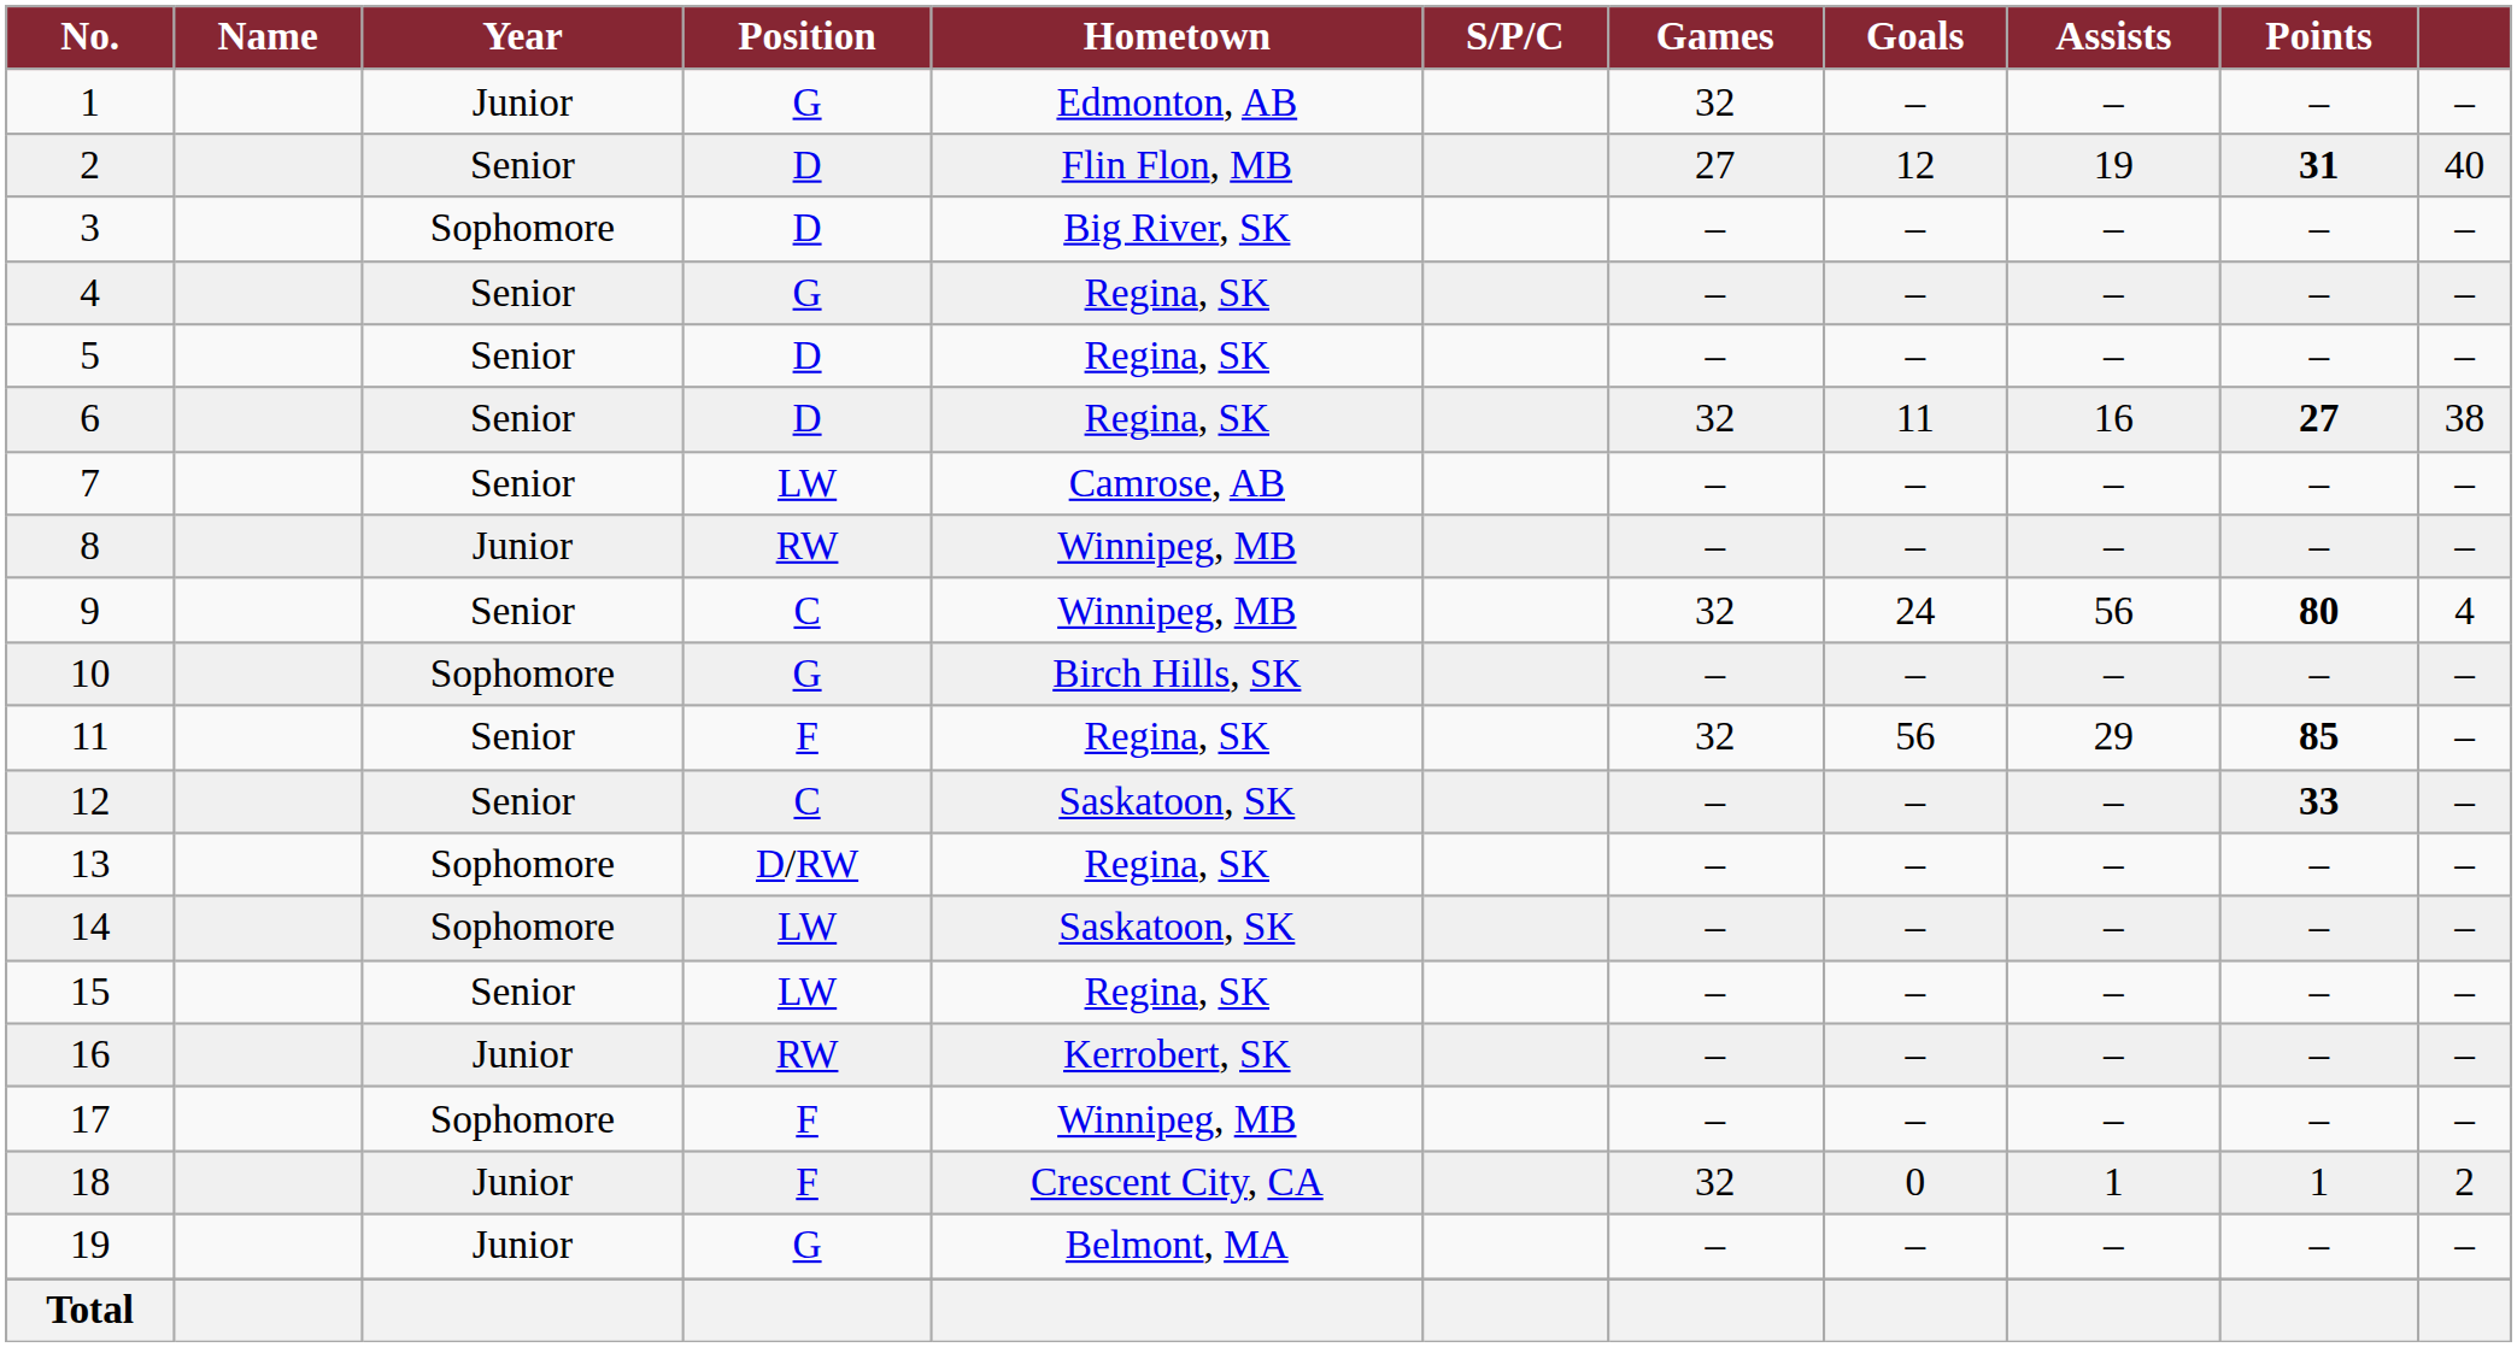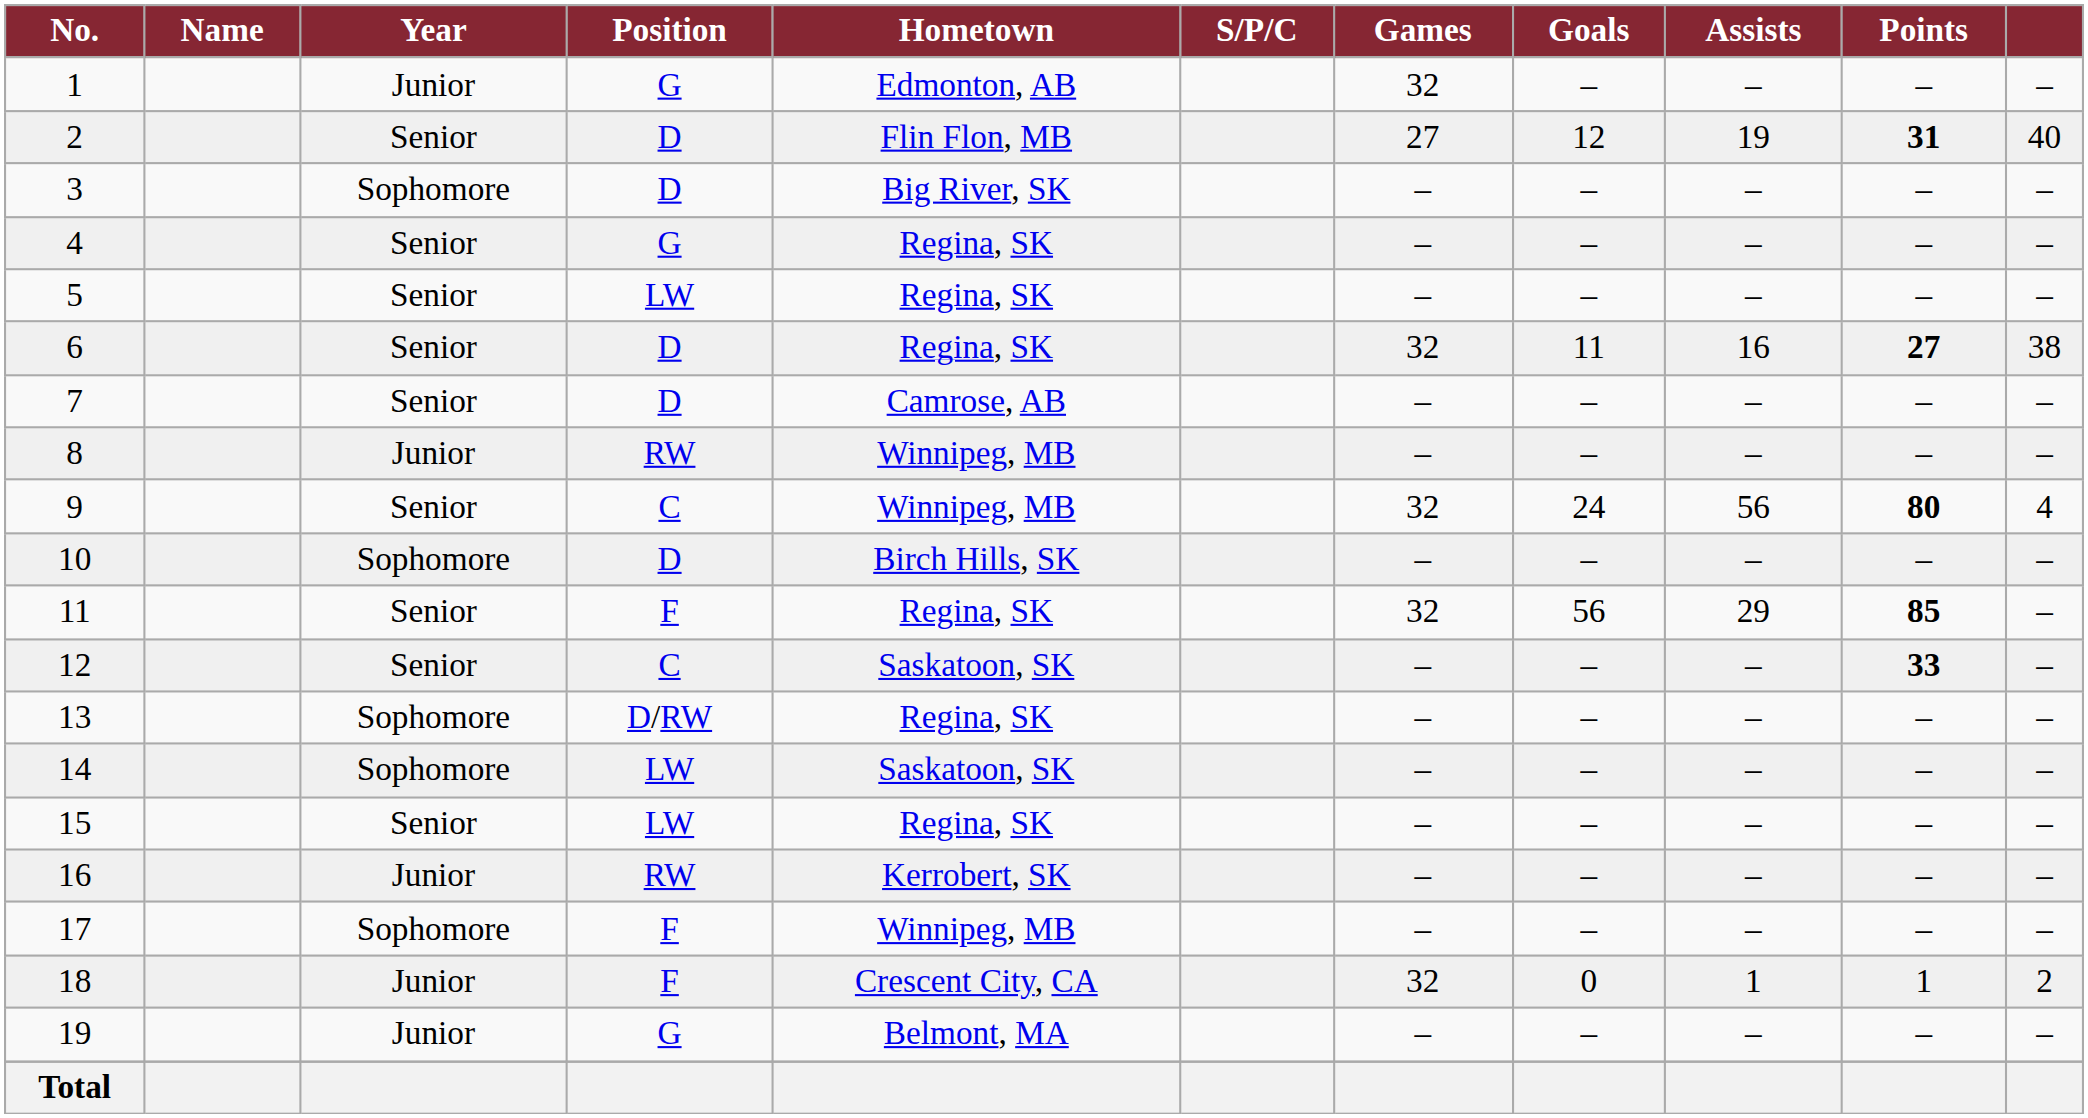5 | Position: D -> LW
7 | Position: LW -> D
10 | Position: G -> D
